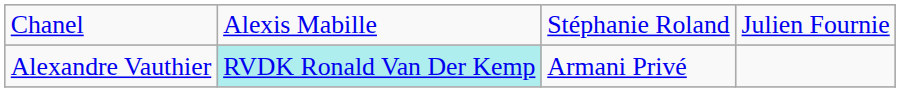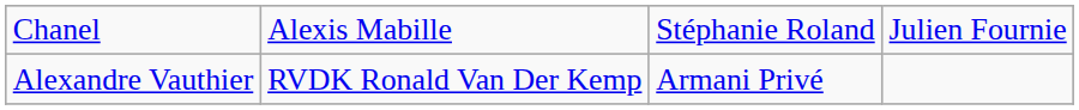Alexandre Vauthier | column 2: paleturquoise background -> no background
